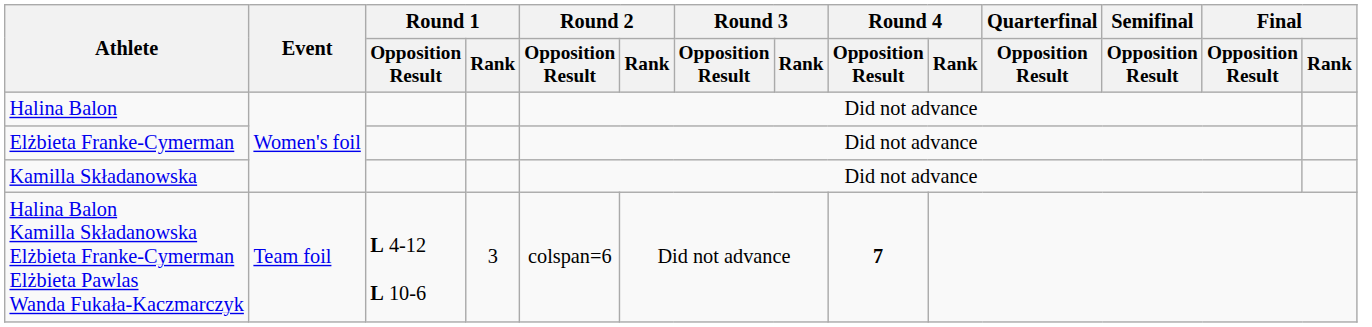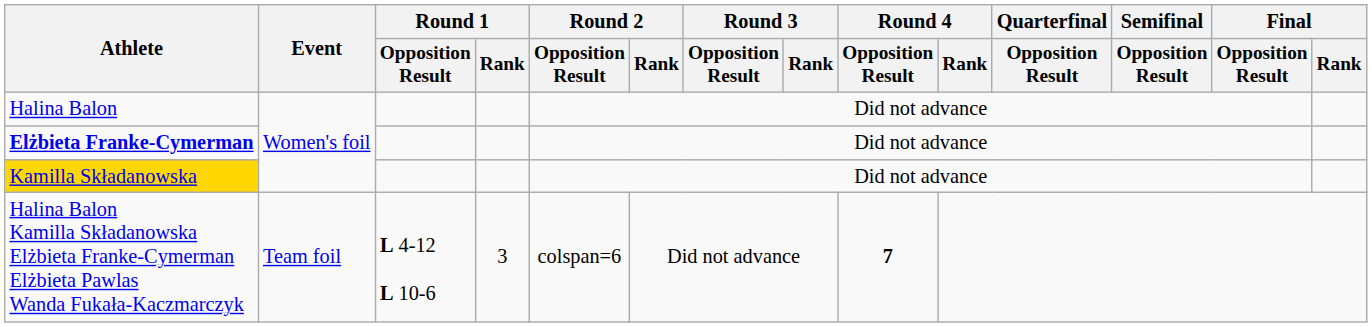Elżbieta Franke-Cymerman | Athlete: normal -> bold
Kamilla Składanowska | Athlete: no background -> gold background
